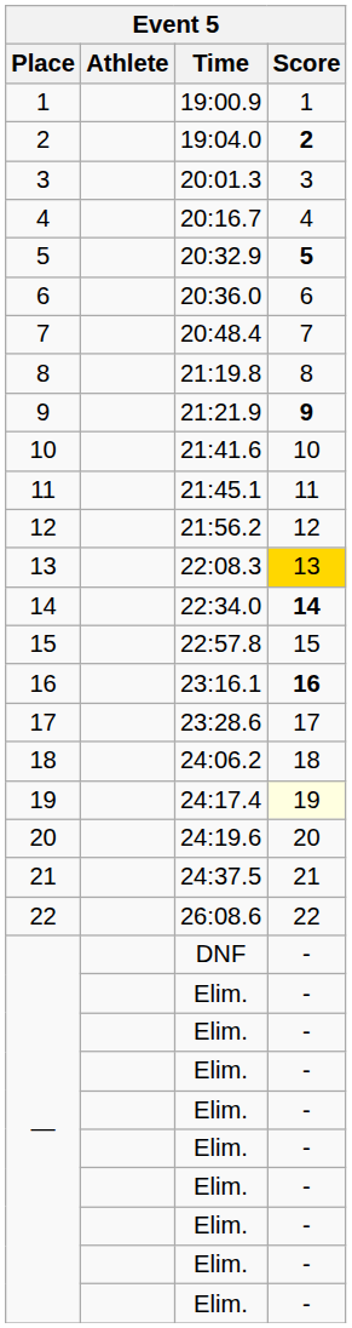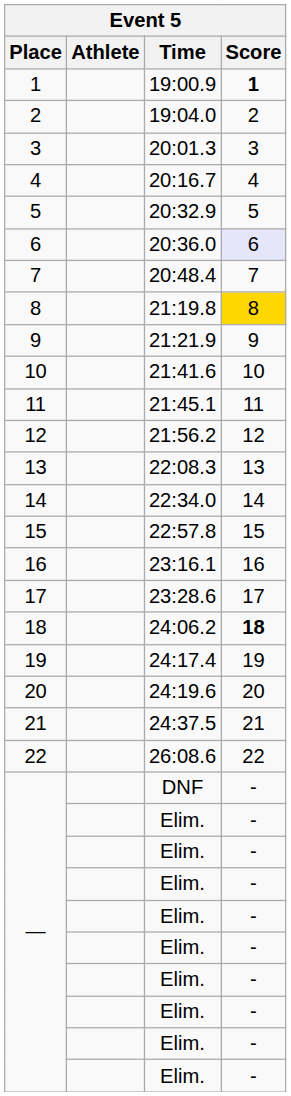19:00.9 | Score: normal -> bold
19:04.0 | Score: bold -> normal
20:32.9 | Score: bold -> normal
20:36.0 | Score: no background -> lavender background
21:19.8 | Score: no background -> gold background
21:21.9 | Score: bold -> normal
22:08.3 | Score: gold background -> no background
22:34.0 | Score: bold -> normal
23:16.1 | Score: bold -> normal
24:06.2 | Score: normal -> bold
24:17.4 | Score: lightyellow background -> no background
